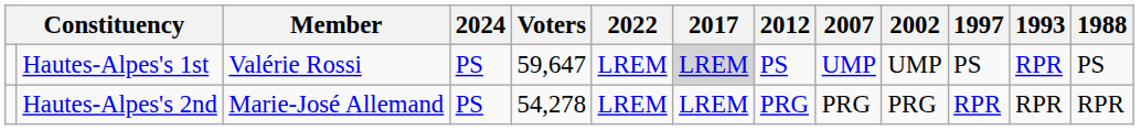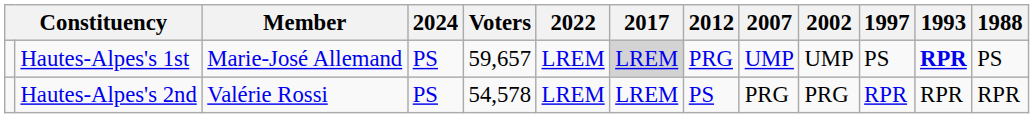Hautes-Alpes's 1st | Member: Valérie Rossi -> Marie-José Allemand
Hautes-Alpes's 1st | Voters: 59,647 -> 59,657
Hautes-Alpes's 1st | 2012: PS -> PRG
Hautes-Alpes's 1st | 1993: normal -> bold
Hautes-Alpes's 2nd | Member: Marie-José Allemand -> Valérie Rossi
Hautes-Alpes's 2nd | Voters: 54,278 -> 54,578
Hautes-Alpes's 2nd | 2012: PRG -> PS
